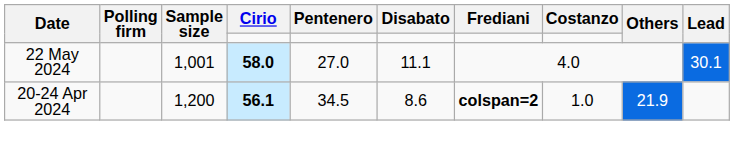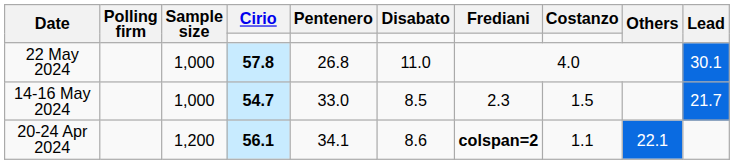22 May 2024 | Sample size: 1,001 -> 1,000
22 May 2024 | Cirio: 58.0 -> 57.8
22 May 2024 | Pentenero: 27.0 -> 26.8
22 May 2024 | Disabato: 11.1 -> 11.0
+ row: 14-16 May 2024 | 1,000 | 54.7 | 33.0 | 8.5 | 2.3 | 1.5 | 21.7
20-24 Apr 2024 | Pentenero: 34.5 -> 34.1
20-24 Apr 2024 | Costanzo: 1.0 -> 1.1
20-24 Apr 2024 | Others: 21.9 -> 22.1
